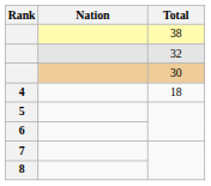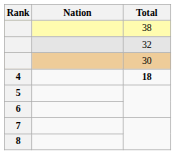4 | Total: normal -> bold
